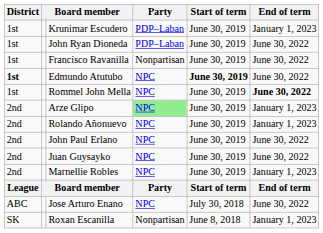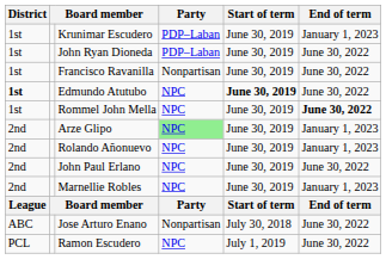- row: 2nd | Juan Guysayko | NPC | June 30, 2019 | June 30, 2022
Jose Arturo Enano | Party: NPC -> Nonpartisan
+ row: PCL | Ramon Escudero | NPC | July 1, 2019 | June 30, 2022
- row: SK | Roxan Escanilla | Nonpartisan | June 8, 2018 | January 1, 2023
